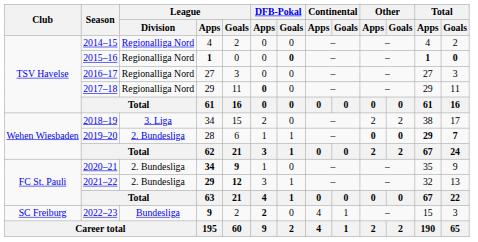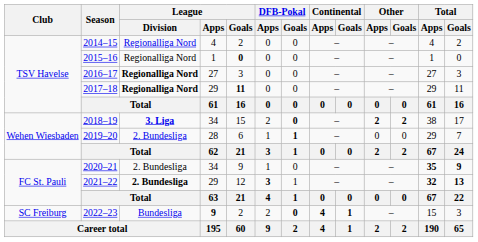2015–16 | League / Apps: bold -> normal
2015–16 | League / Goals: normal -> bold
2015–16 | DFB-Pokal / Goals: bold -> normal
2015–16 | Total / Apps: bold -> normal
2015–16 | Total / Goals: bold -> normal
2016–17 | League / Division: normal -> bold
2017–18 | League / Division: normal -> bold
2017–18 | League / Goals: normal -> bold
2017–18 | DFB-Pokal / Apps: bold -> normal
2018–19 | League / Division: normal -> bold
2018–19 | DFB-Pokal / Goals: normal -> bold
2018–19 | Other / Apps: normal -> bold
2018–19 | Other / Goals: normal -> bold
2019–20 | DFB-Pokal / Goals: normal -> bold
2019–20 | Other / Apps: bold -> normal
2019–20 | Other / Goals: bold -> normal
2019–20 | Total / Apps: bold -> normal
2019–20 | Total / Goals: bold -> normal
2020–21 | League / Apps: bold -> normal
2020–21 | League / Goals: bold -> normal
2020–21 | Total / Apps: normal -> bold
2020–21 | Total / Goals: normal -> bold
2021–22 | League / Division: normal -> bold
2021–22 | League / Apps: bold -> normal
2021–22 | League / Goals: bold -> normal
2021–22 | DFB-Pokal / Apps: normal -> bold
2021–22 | Total / Apps: normal -> bold
2021–22 | Total / Goals: normal -> bold
2022–23 | DFB-Pokal / Apps: bold -> normal
2022–23 | DFB-Pokal / Goals: normal -> bold
2022–23 | Continental / Apps: normal -> bold
2022–23 | Continental / Goals: normal -> bold
